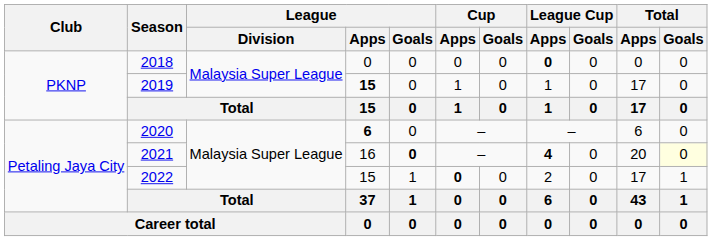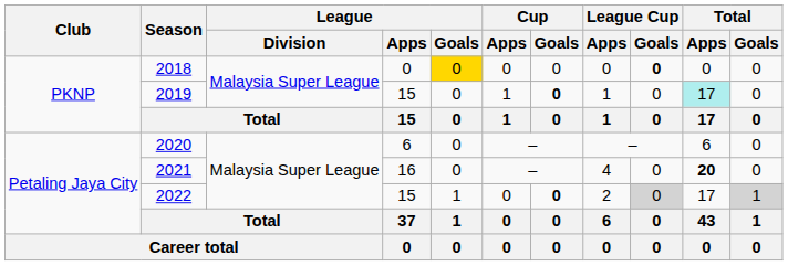2018 | League / Goals: no background -> gold background
2018 | League Cup / Apps: bold -> normal
2018 | League Cup / Goals: normal -> bold
2019 | League / Apps: bold -> normal
2019 | Cup / Goals: normal -> bold
2019 | Total / Apps: no background -> paleturquoise background
2020 | League / Apps: bold -> normal
2021 | League / Goals: bold -> normal
2021 | League Cup / Apps: bold -> normal
2021 | Total / Apps: normal -> bold
2021 | Total / Goals: lightyellow background -> no background
2022 | Cup / Apps: bold -> normal
2022 | Cup / Goals: normal -> bold
2022 | League Cup / Goals: no background -> lightgrey background
2022 | Total / Goals: no background -> lightgrey background
